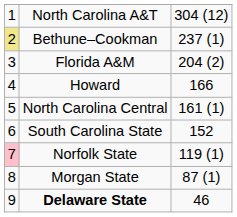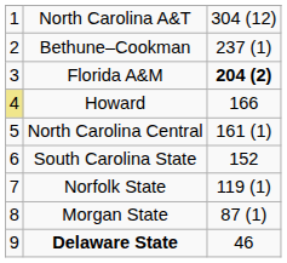Bethune–Cookman | column 1: khaki background -> no background
Florida A&M | column 3: normal -> bold
Howard | column 1: no background -> khaki background
Norfolk State | column 1: pink background -> no background
